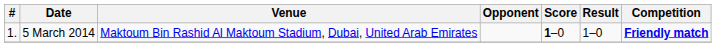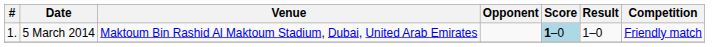5 March 2014 | Score: no background -> lightblue background
5 March 2014 | Competition: bold -> normal
